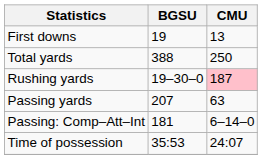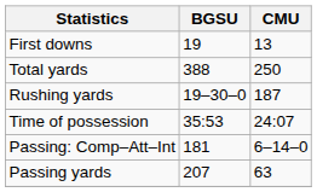Rushing yards | CMU: pink background -> no background
rows swapped: Passing yards <-> Time of possession
